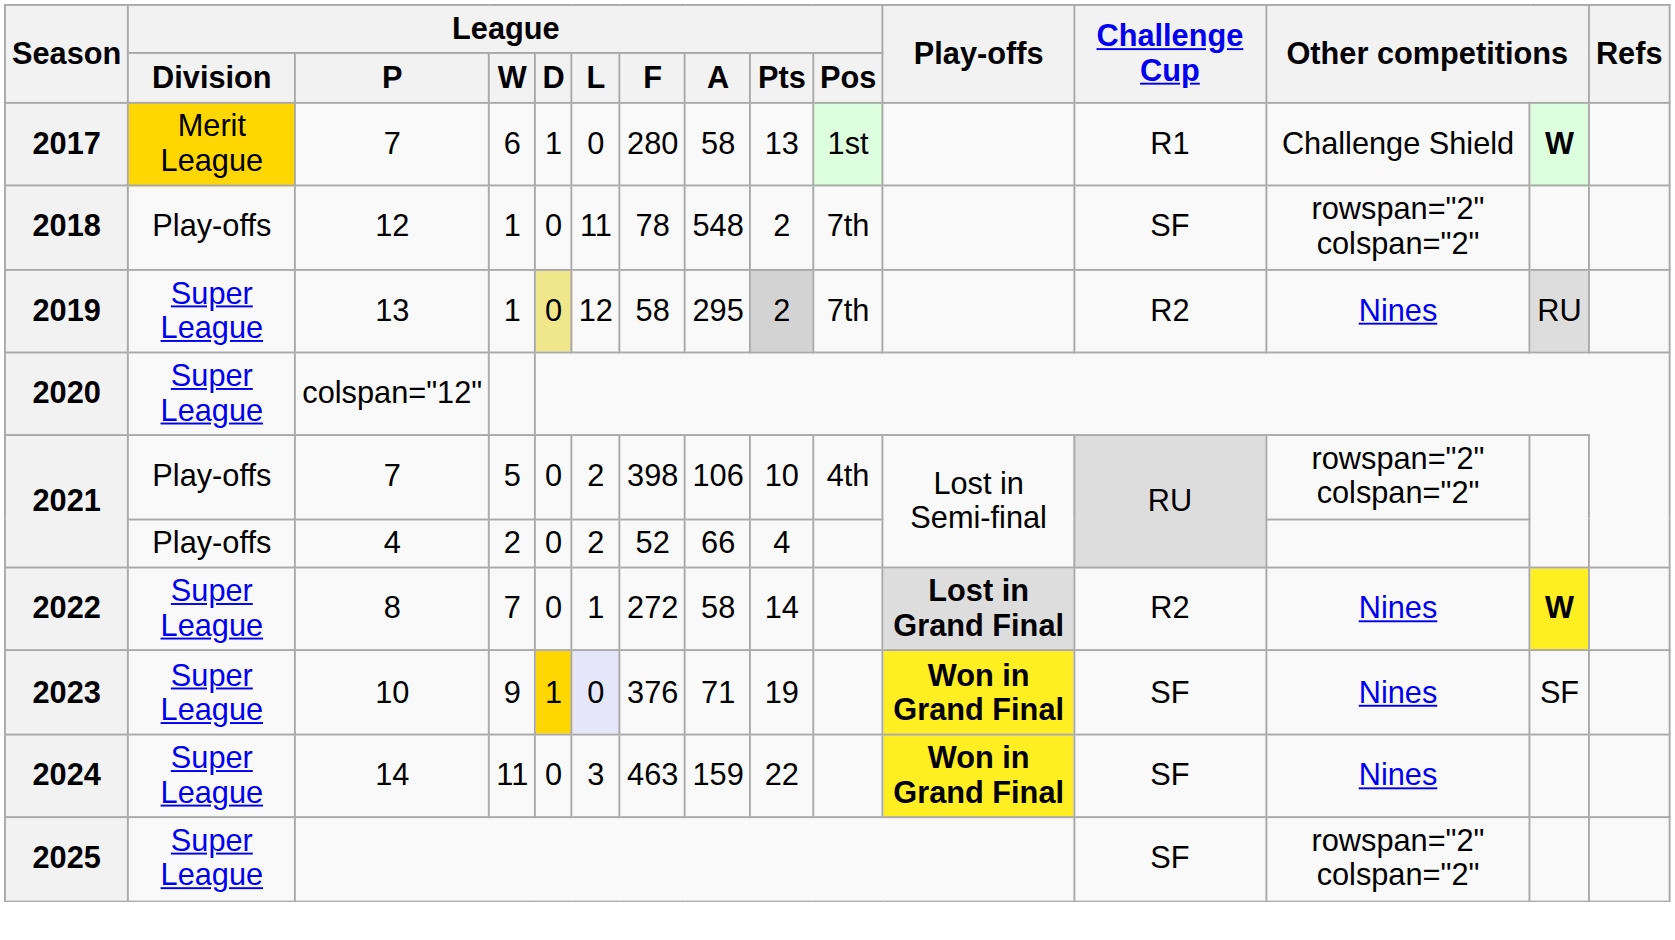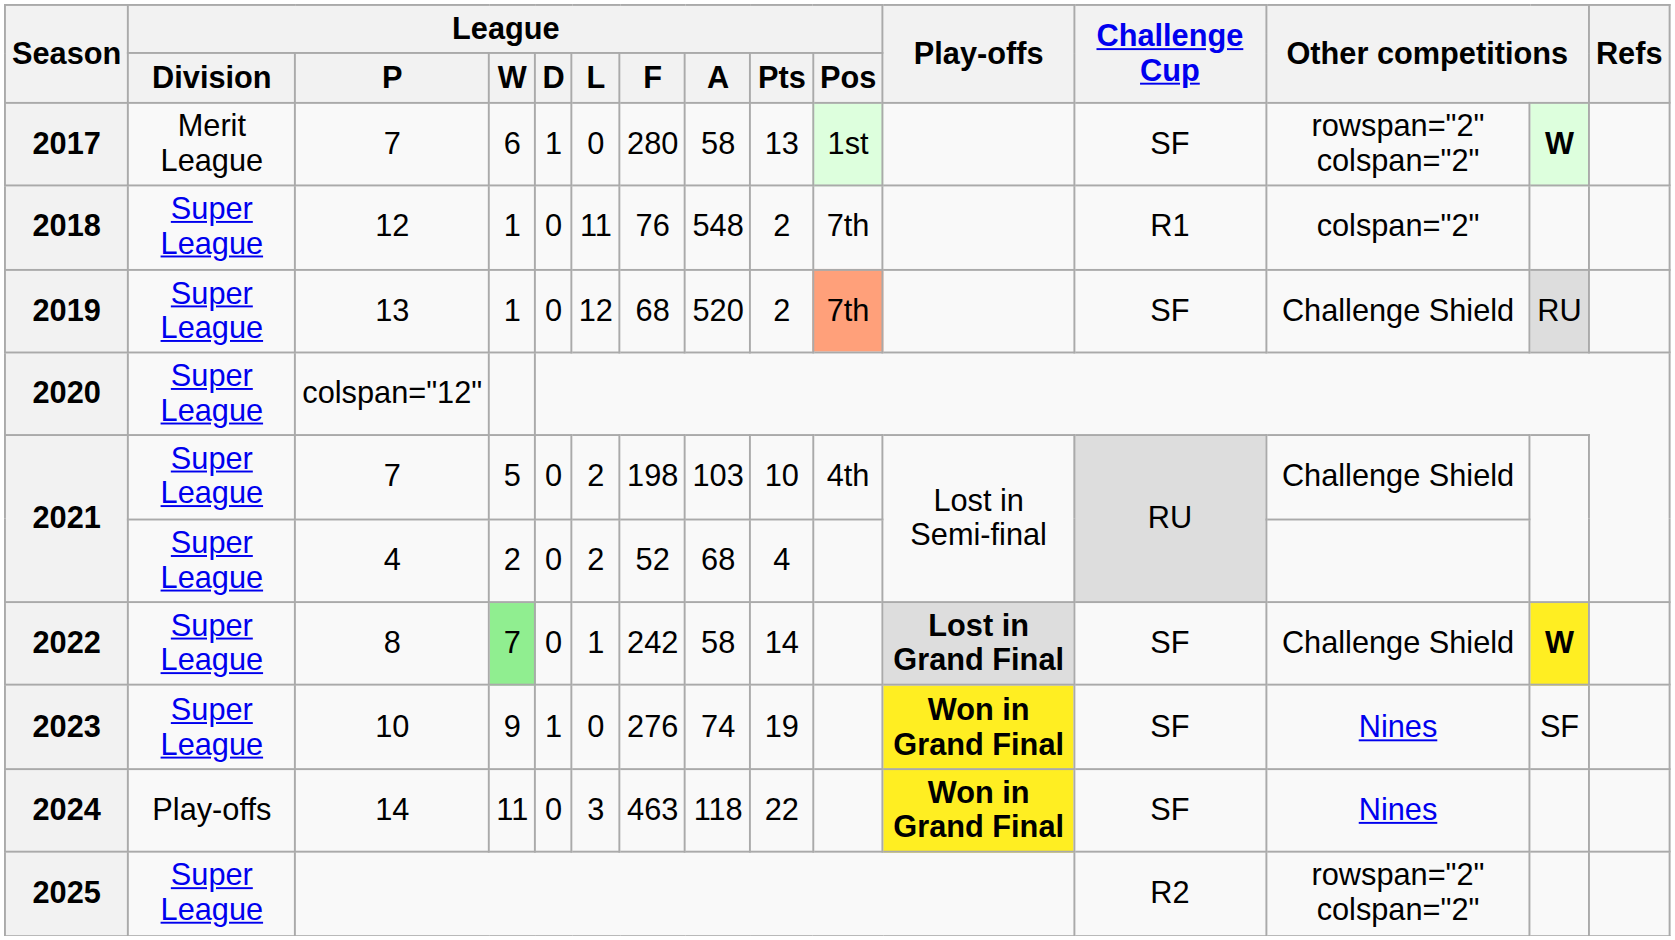2017 | League / Division: gold background -> no background
2017 | Challenge Cup: R1 -> SF
2017 | column 13: Challenge Shield -> rowspan="2" colspan="2"
2018 | League / Division: Play-offs -> Super League
2018 | League / F: 78 -> 76
2018 | Challenge Cup: SF -> R1
2018 | column 13: rowspan="2" colspan="2" -> colspan="2"
2019 | League / D: khaki background -> no background
2019 | League / F: 58 -> 68
2019 | League / A: 295 -> 520
2019 | League / Pts: lightgrey background -> no background
2019 | League / Pos: no background -> lightsalmon background
2019 | Challenge Cup: R2 -> SF
2019 | column 13: Nines -> Challenge Shield
2021 / 7 | League / Division: Play-offs -> Super League
2021 / 7 | League / F: 398 -> 198
2021 / 7 | League / A: 106 -> 103
2021 / 7 | column 13: rowspan="2" colspan="2" -> Challenge Shield
2021 / 4 | League / Division: Play-offs -> Super League
2021 / 4 | League / A: 66 -> 68
2022 | League / W: no background -> lightgreen background
2022 | League / F: 272 -> 242
2022 | Challenge Cup: R2 -> SF
2022 | column 13: Nines -> Challenge Shield
2023 | League / D: gold background -> no background
2023 | League / L: lavender background -> no background
2023 | League / F: 376 -> 276
2023 | League / A: 71 -> 74
2024 | League / Division: Super League -> Play-offs
2024 | League / A: 159 -> 118
2025 | Challenge Cup: SF -> R2
